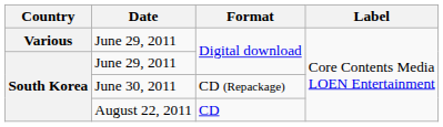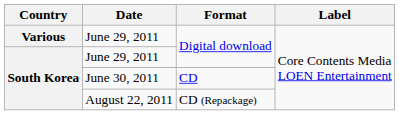June 30, 2011 | Format: CD (Repackage) -> CD
August 22, 2011 | Format: CD -> CD (Repackage)
